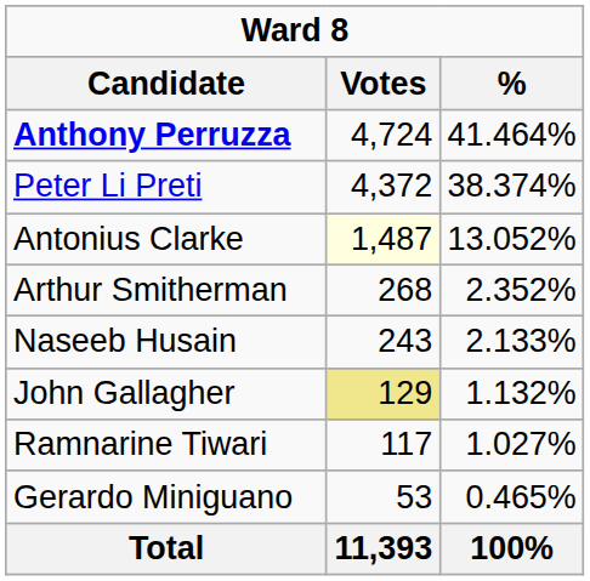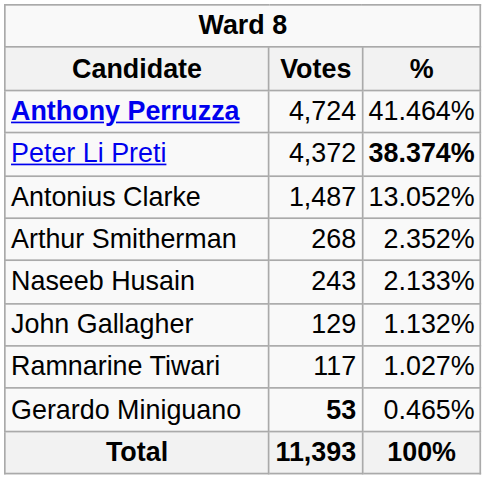Peter Li Preti | %: normal -> bold
Antonius Clarke | Votes: lightyellow background -> no background
John Gallagher | Votes: khaki background -> no background
Gerardo Miniguano | Votes: normal -> bold
